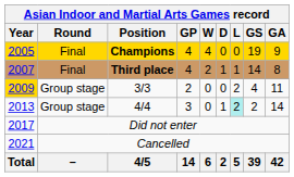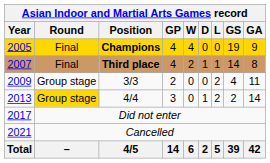3/3 | Year: gold background -> no background
4/4 | Round: no background -> gold background
4/4 | L: paleturquoise background -> no background
